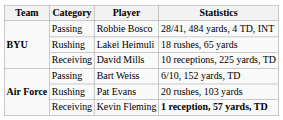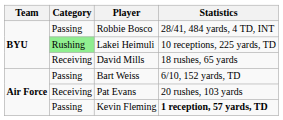Lakei Heimuli | Category: no background -> lightgreen background
Lakei Heimuli | Statistics: 18 rushes, 65 yards -> 10 receptions, 225 yards, TD
David Mills | Statistics: 10 receptions, 225 yards, TD -> 18 rushes, 65 yards
Pat Evans | Category: Rushing -> Receiving
Kevin Fleming | Category: Receiving -> Passing
